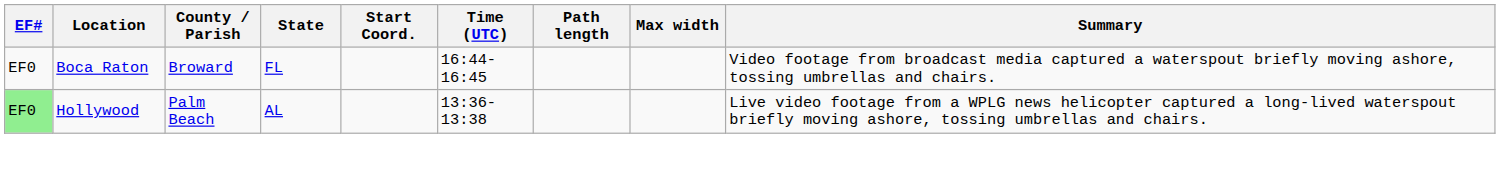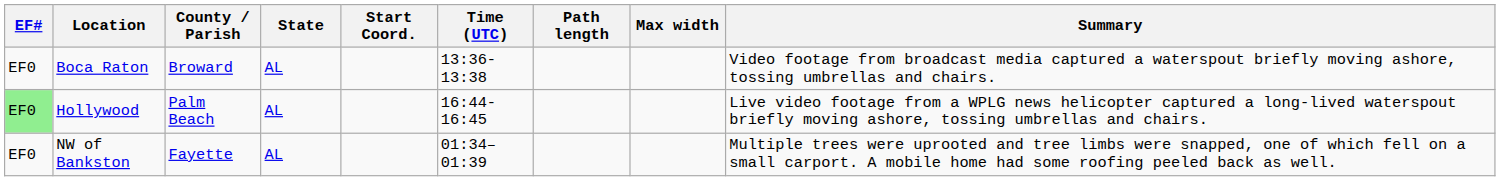Boca Raton | State: FL -> AL
Boca Raton | Time (UTC): 16:44-16:45 -> 13:36-13:38
Hollywood | Time (UTC): 13:36-13:38 -> 16:44-16:45
+ row: EF0 | NW of Bankston | Fayette | AL | 01:34–01:39 | Multiple trees were uprooted and tree limbs were snapped, one of which fell on a small carport. A mobile home had some roofing peeled back as well.
